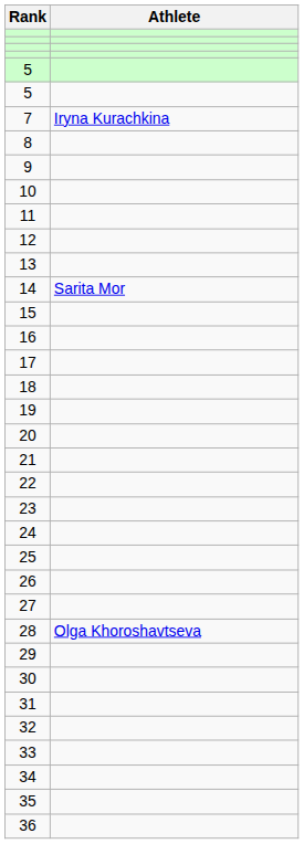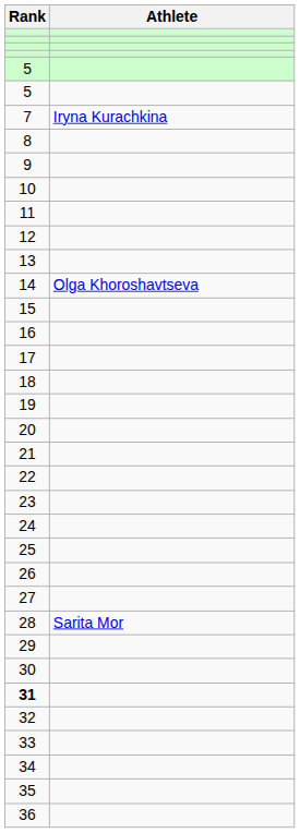row 15 | Athlete: Sarita Mor -> Olga Khoroshavtseva
row 29 | Athlete: Olga Khoroshavtseva -> Sarita Mor
row 32 | Rank: normal -> bold
